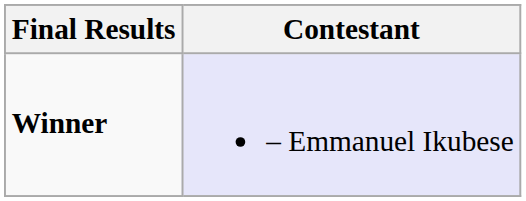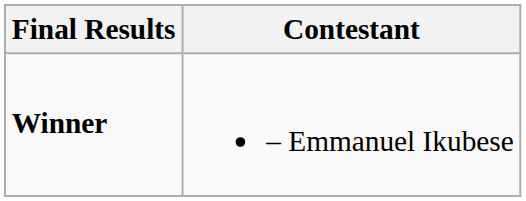Winner | Contestant: lavender background -> no background
